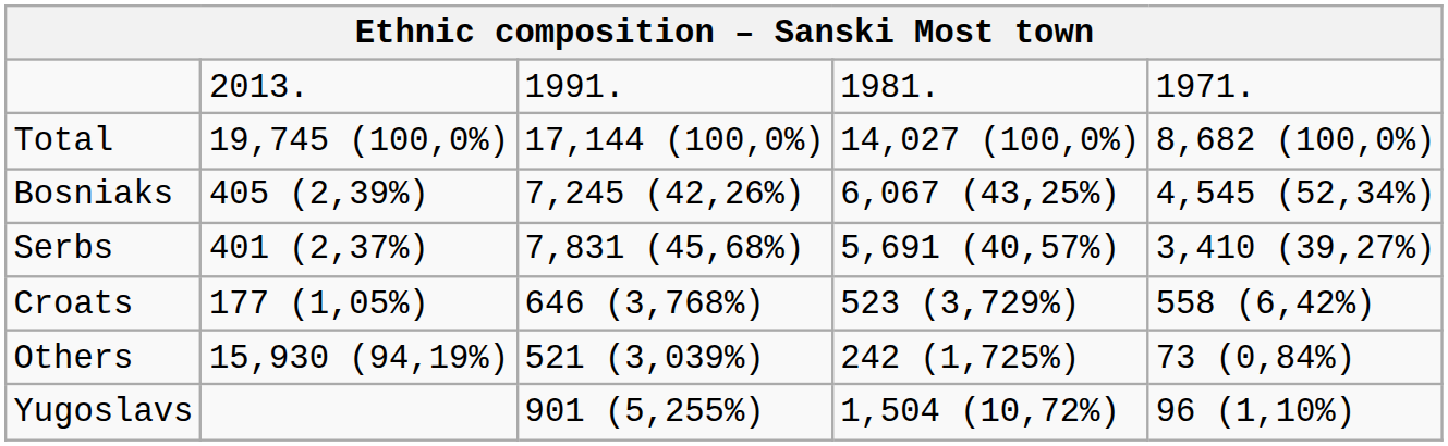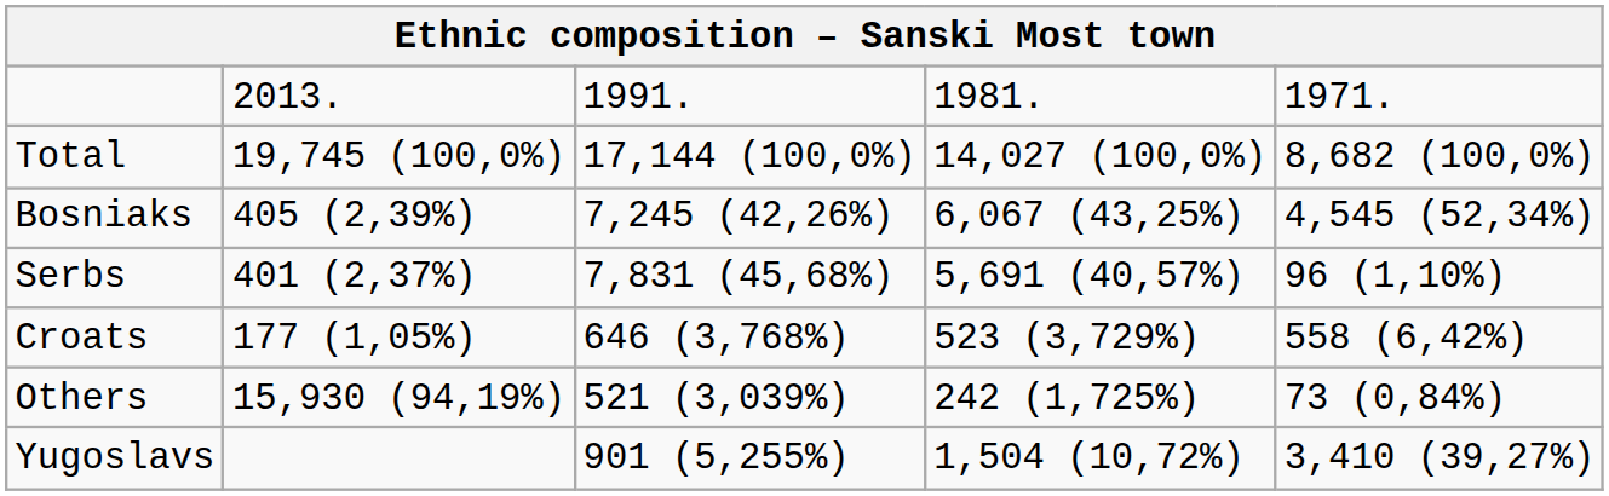Serbs | column 5: 3,410 (39,27%) -> 96 (1,10%)
Yugoslavs | column 5: 96 (1,10%) -> 3,410 (39,27%)
